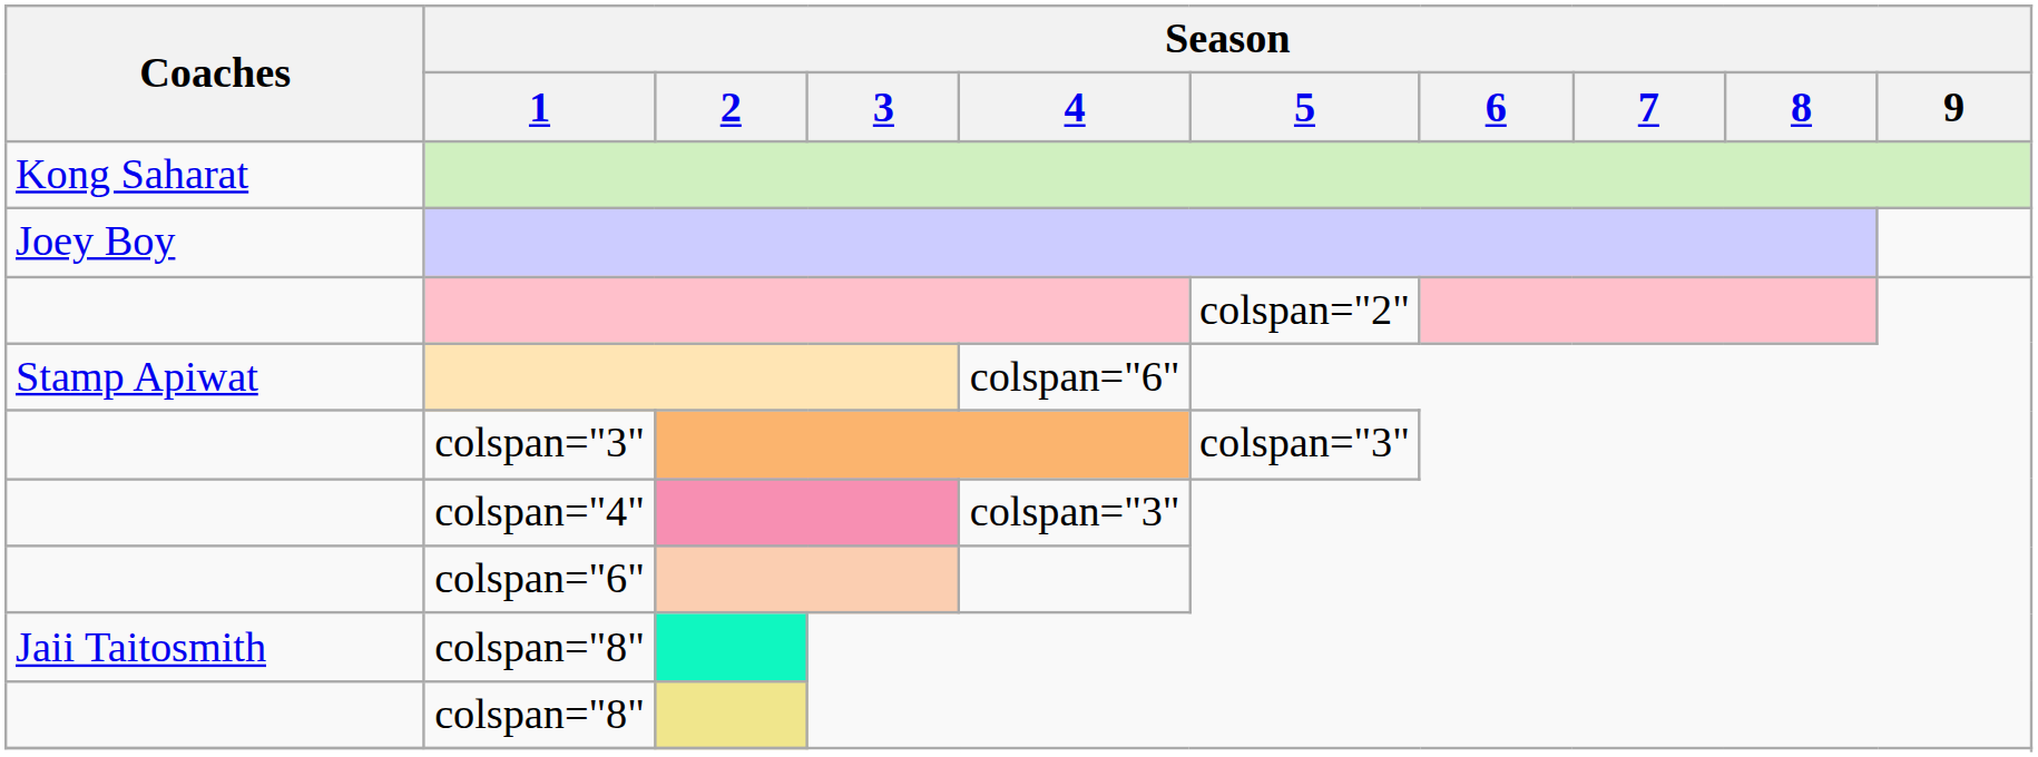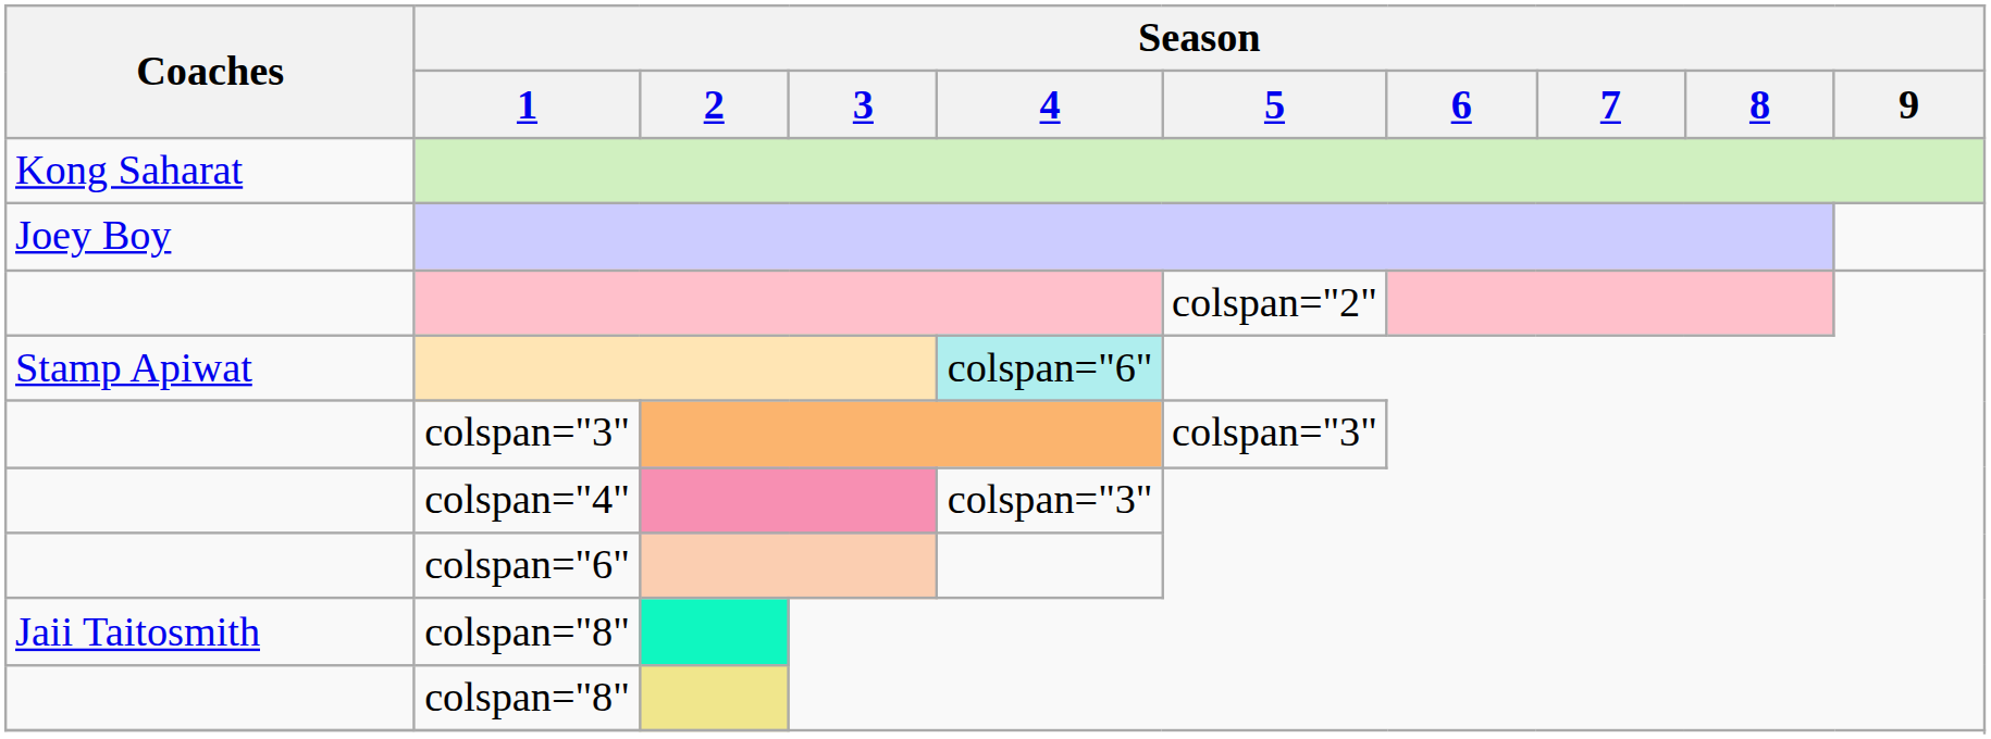Stamp Apiwat | Season / 4: no background -> paleturquoise background
